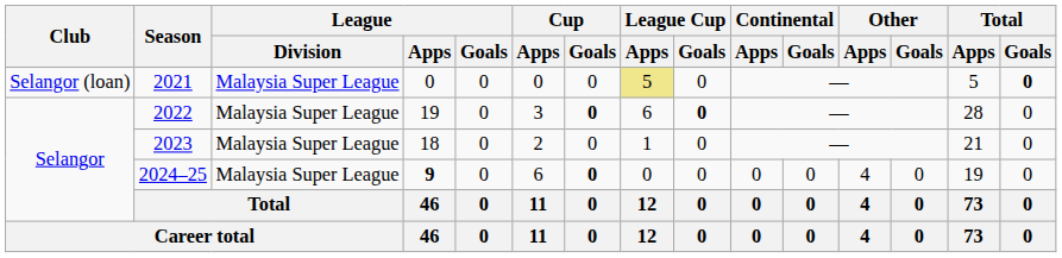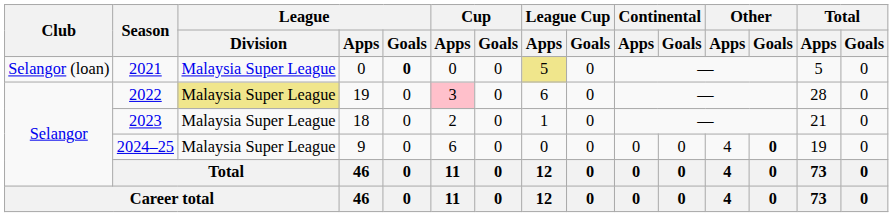2021 | League / Goals: normal -> bold
2021 | Total / Goals: bold -> normal
2022 | League / Division: no background -> khaki background
2022 | Cup / Apps: no background -> pink background
2022 | Cup / Goals: bold -> normal
2022 | League Cup / Goals: bold -> normal
2024–25 | League / Apps: bold -> normal
2024–25 | Cup / Goals: bold -> normal
2024–25 | Other / Goals: normal -> bold
